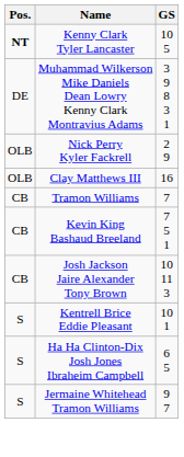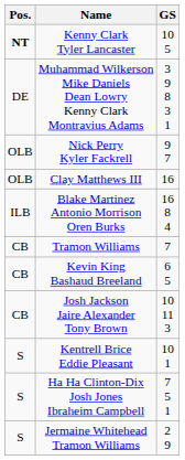Nick Perry Kyler Fackrell | GS: 2 9 -> 9 7
+ row: ILB | Blake Martinez Antonio Morrison Oren Burks | 16 8 4
Kevin King Bashaud Breeland | GS: 7 5 1 -> 6 5
Ha Ha Clinton-Dix Josh Jones Ibraheim Campbell | GS: 6 5 -> 7 5 1
Jermaine Whitehead Tramon Williams | GS: 9 7 -> 2 9
